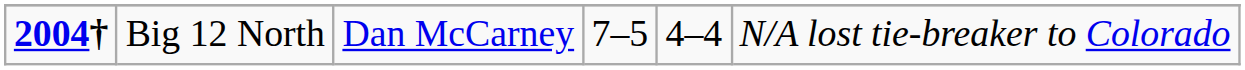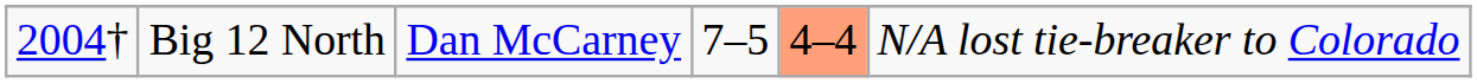Big 12 North | column 1: bold -> normal
Big 12 North | column 5: no background -> lightsalmon background
